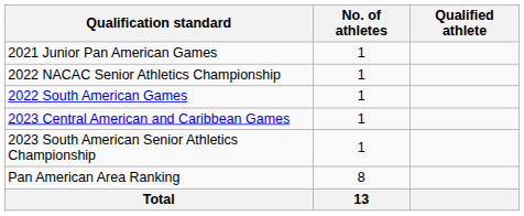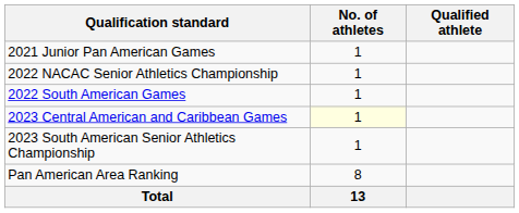2023 Central American and Caribbean Games | No. of athletes: no background -> lightyellow background
